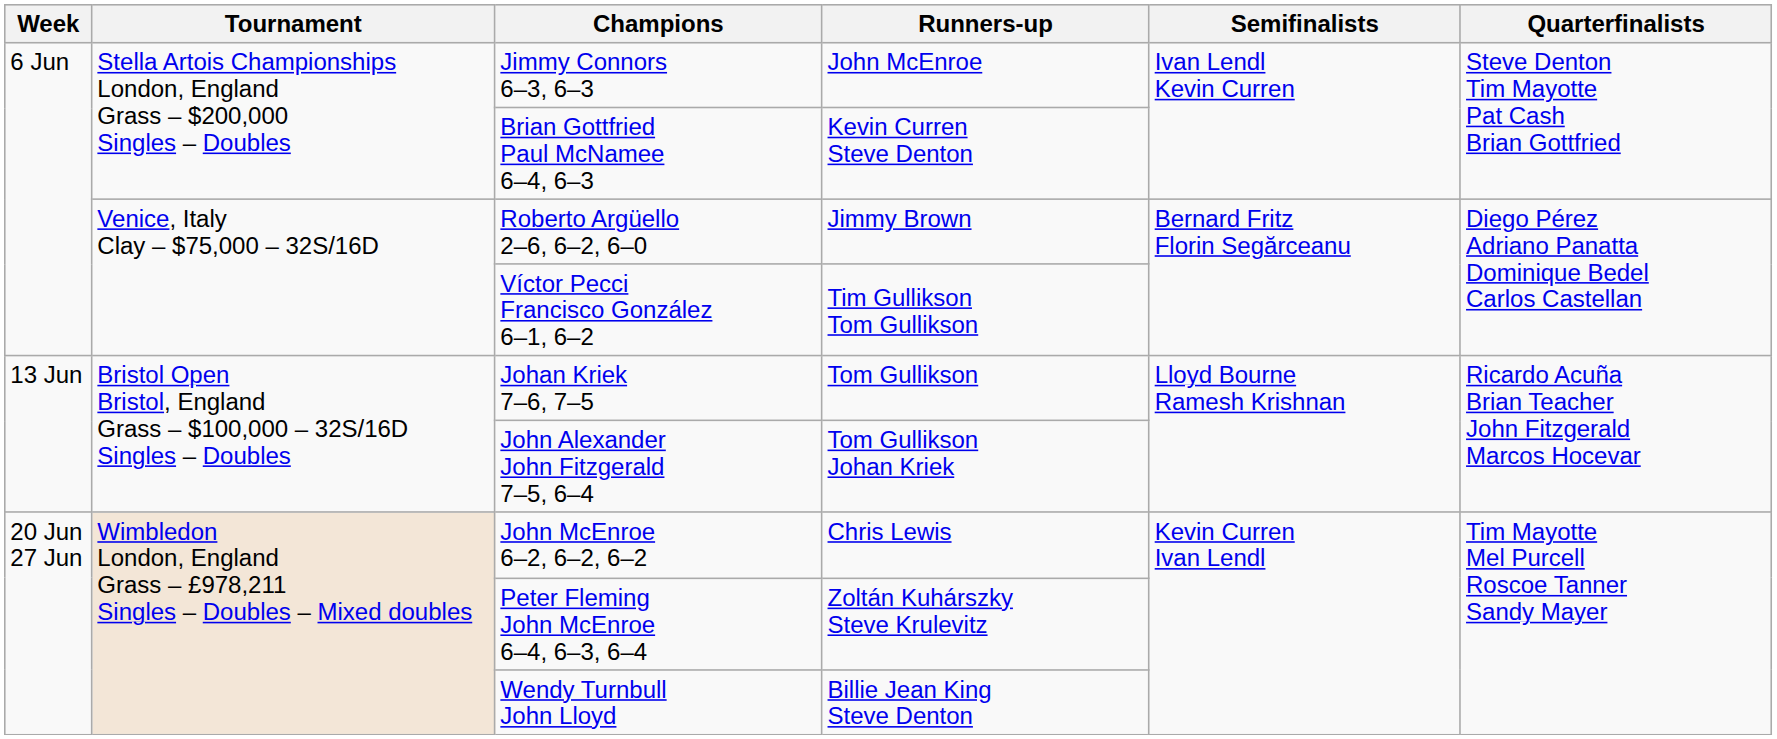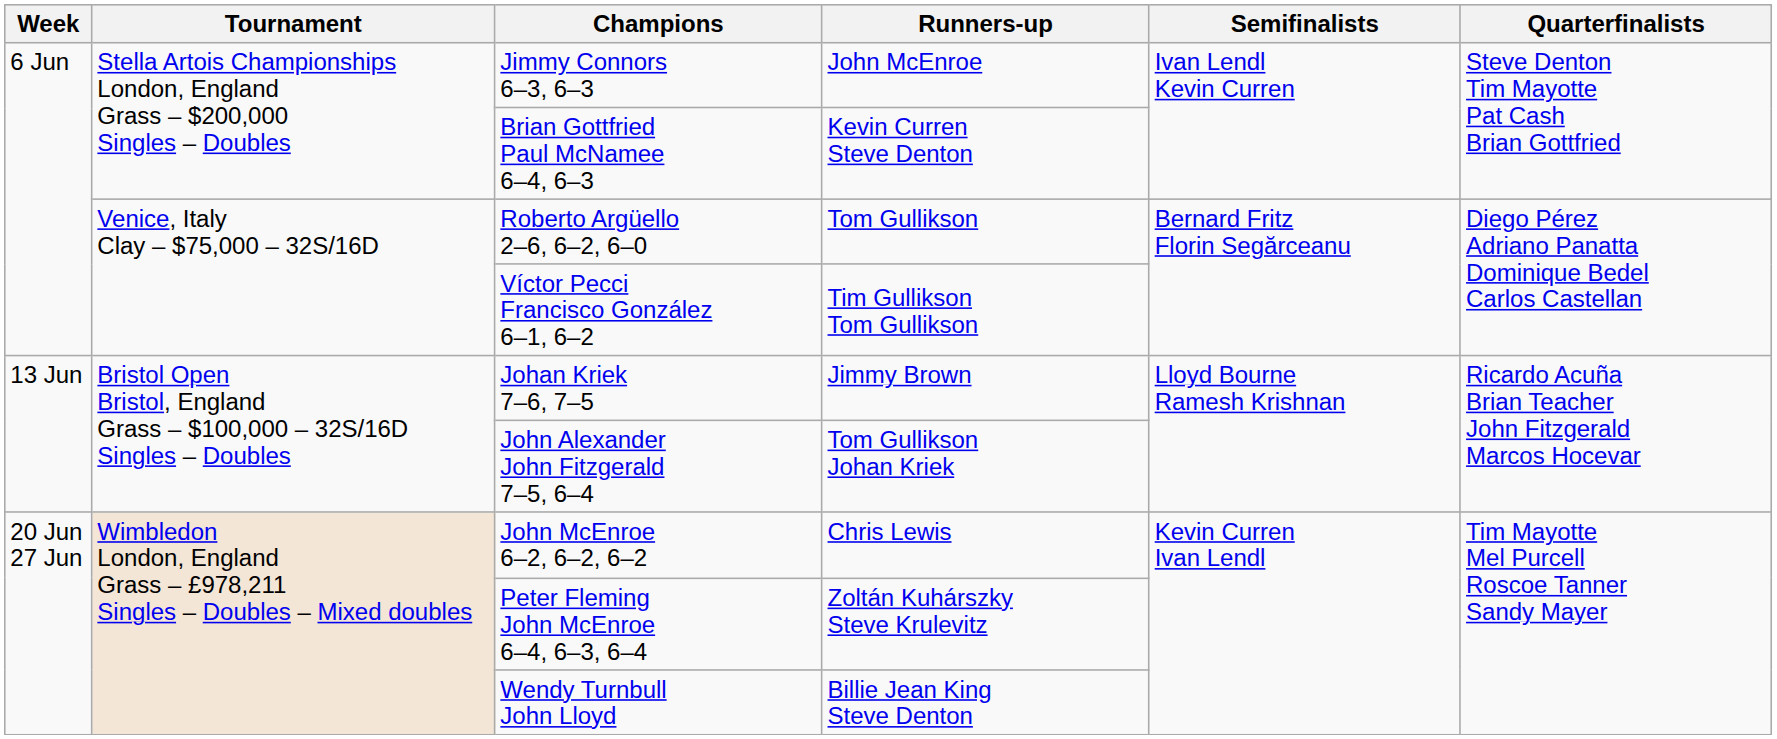Roberto Argüello 2–6, 6–2, 6–0 | Runners-up: Jimmy Brown -> Tom Gullikson
Johan Kriek 7–6, 7–5 | Runners-up: Tom Gullikson -> Jimmy Brown
